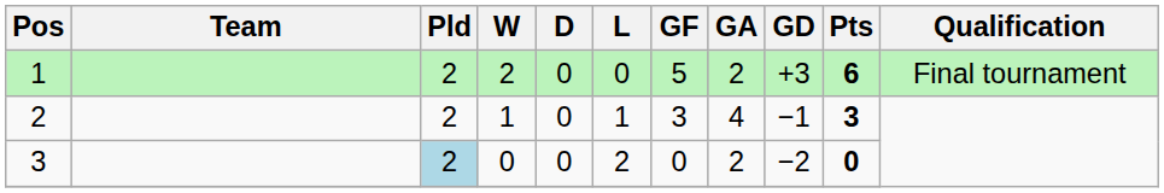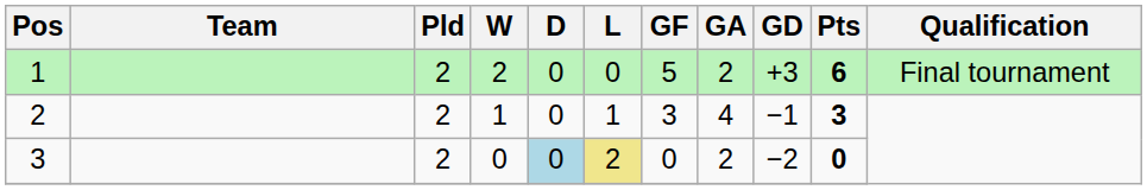row 4 | Pld: lightblue background -> no background
row 4 | D: no background -> lightblue background
row 4 | L: no background -> khaki background
